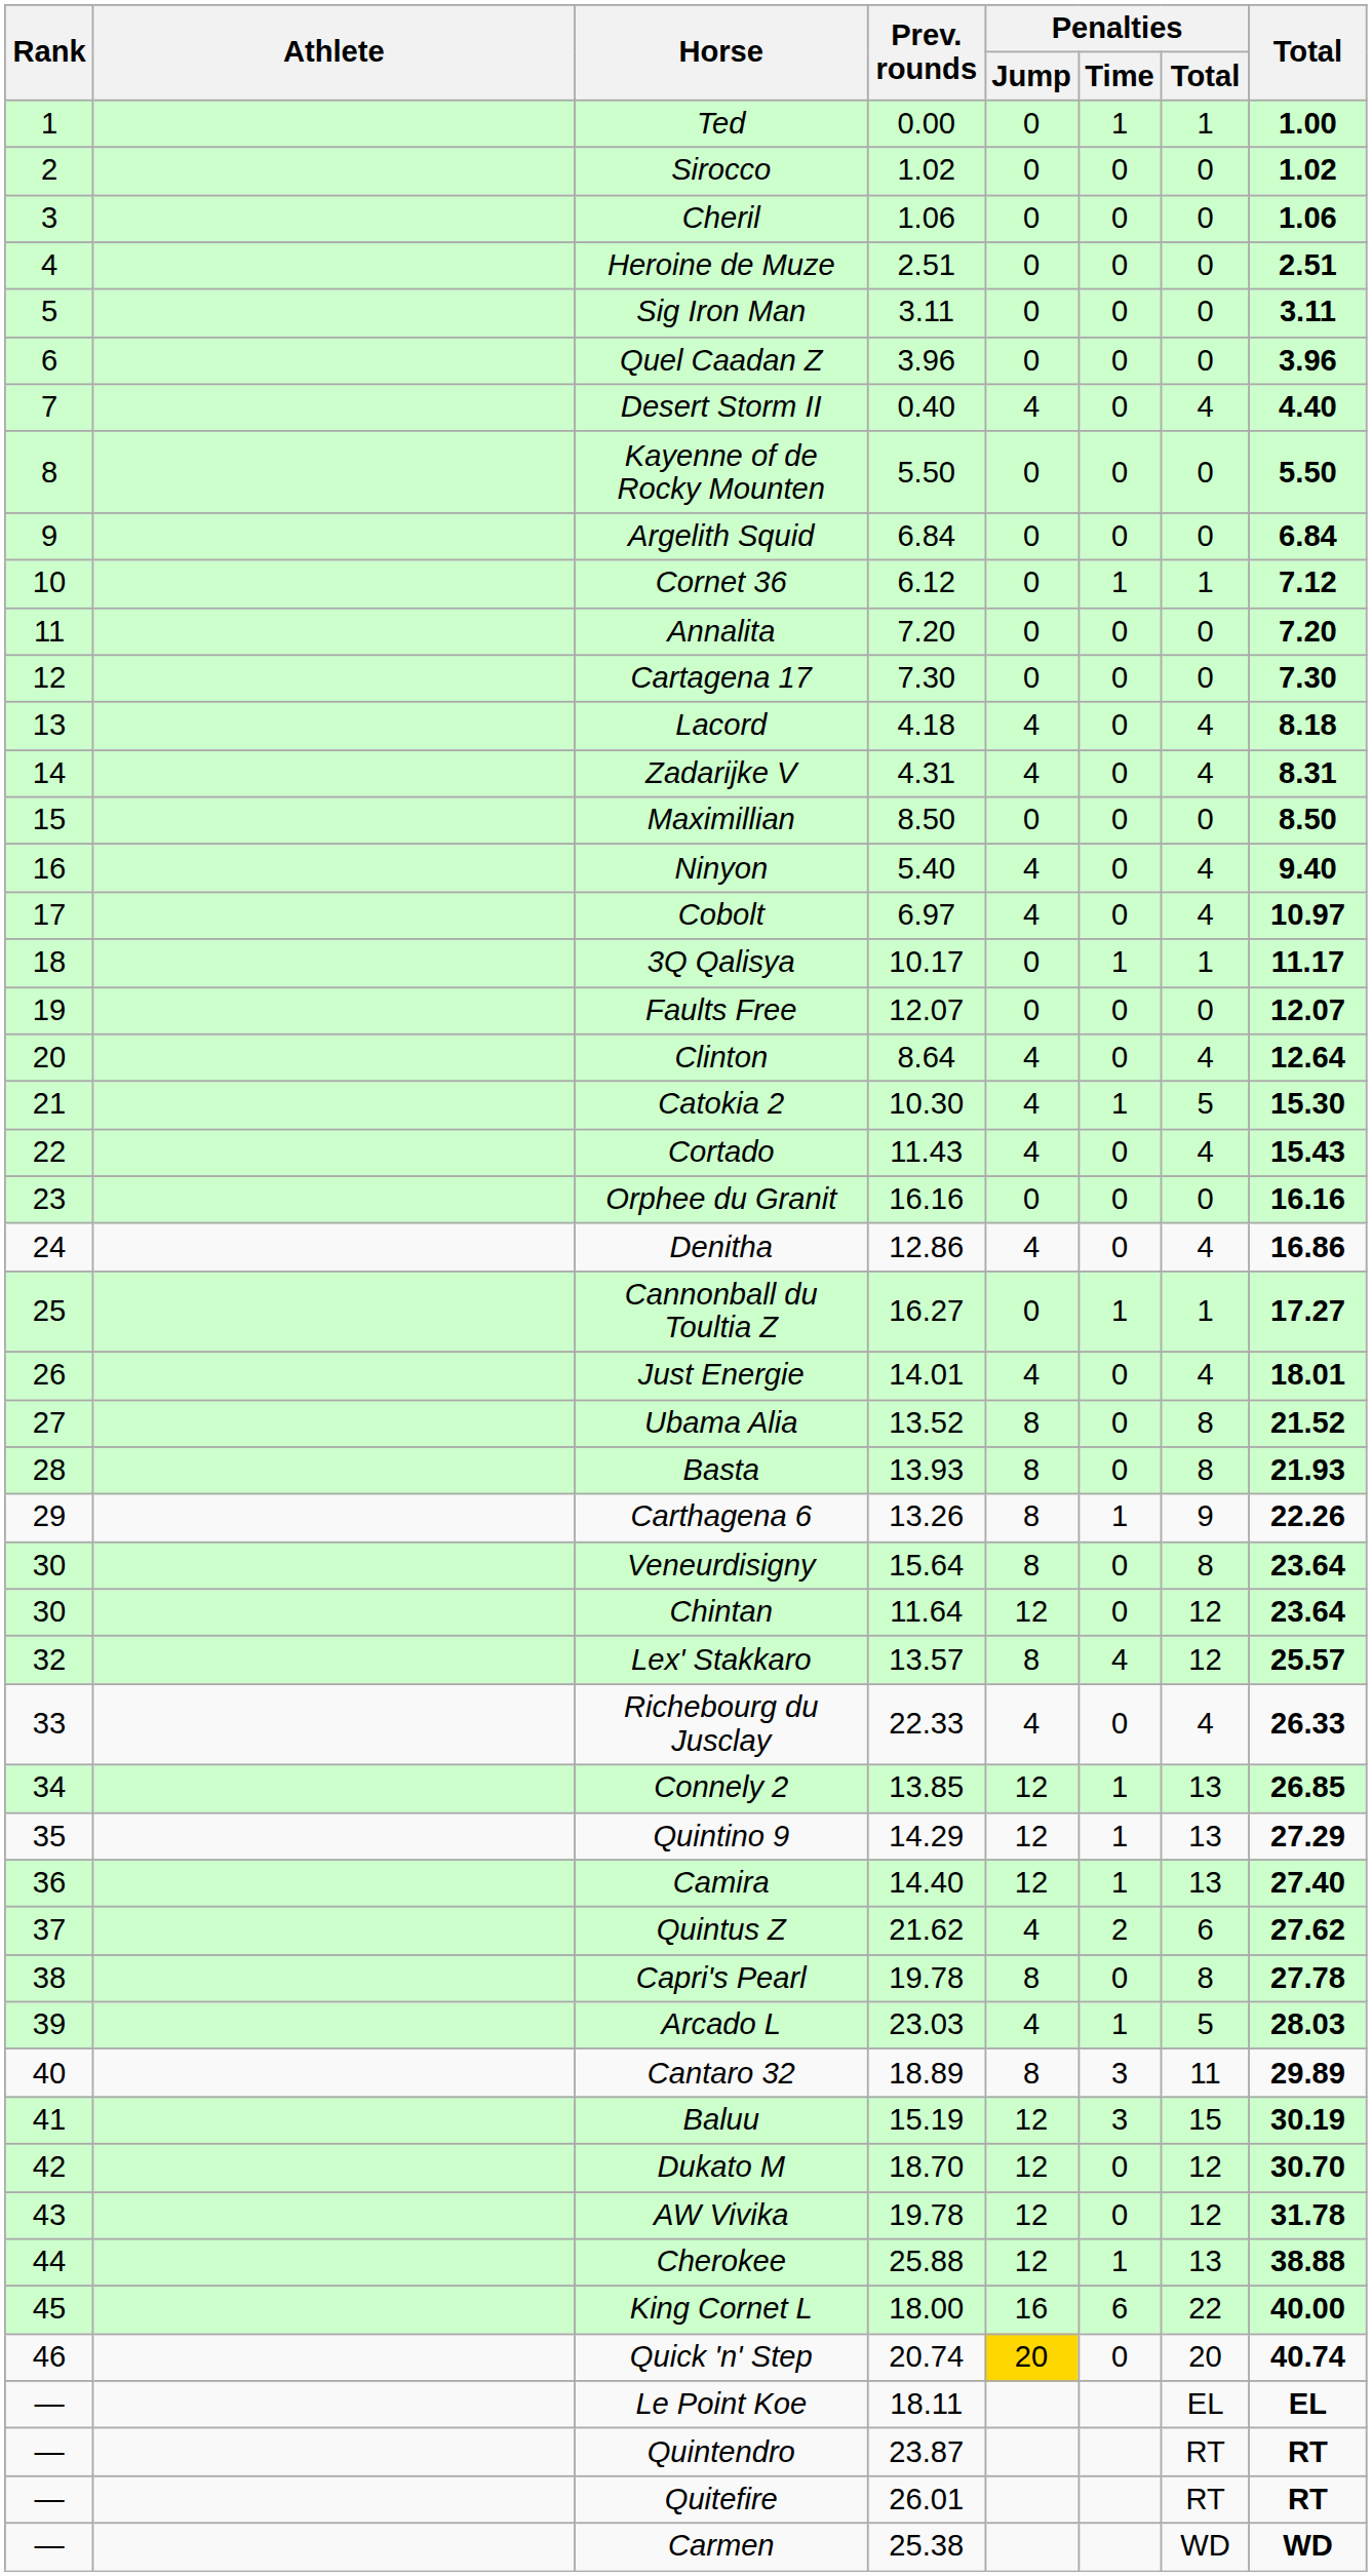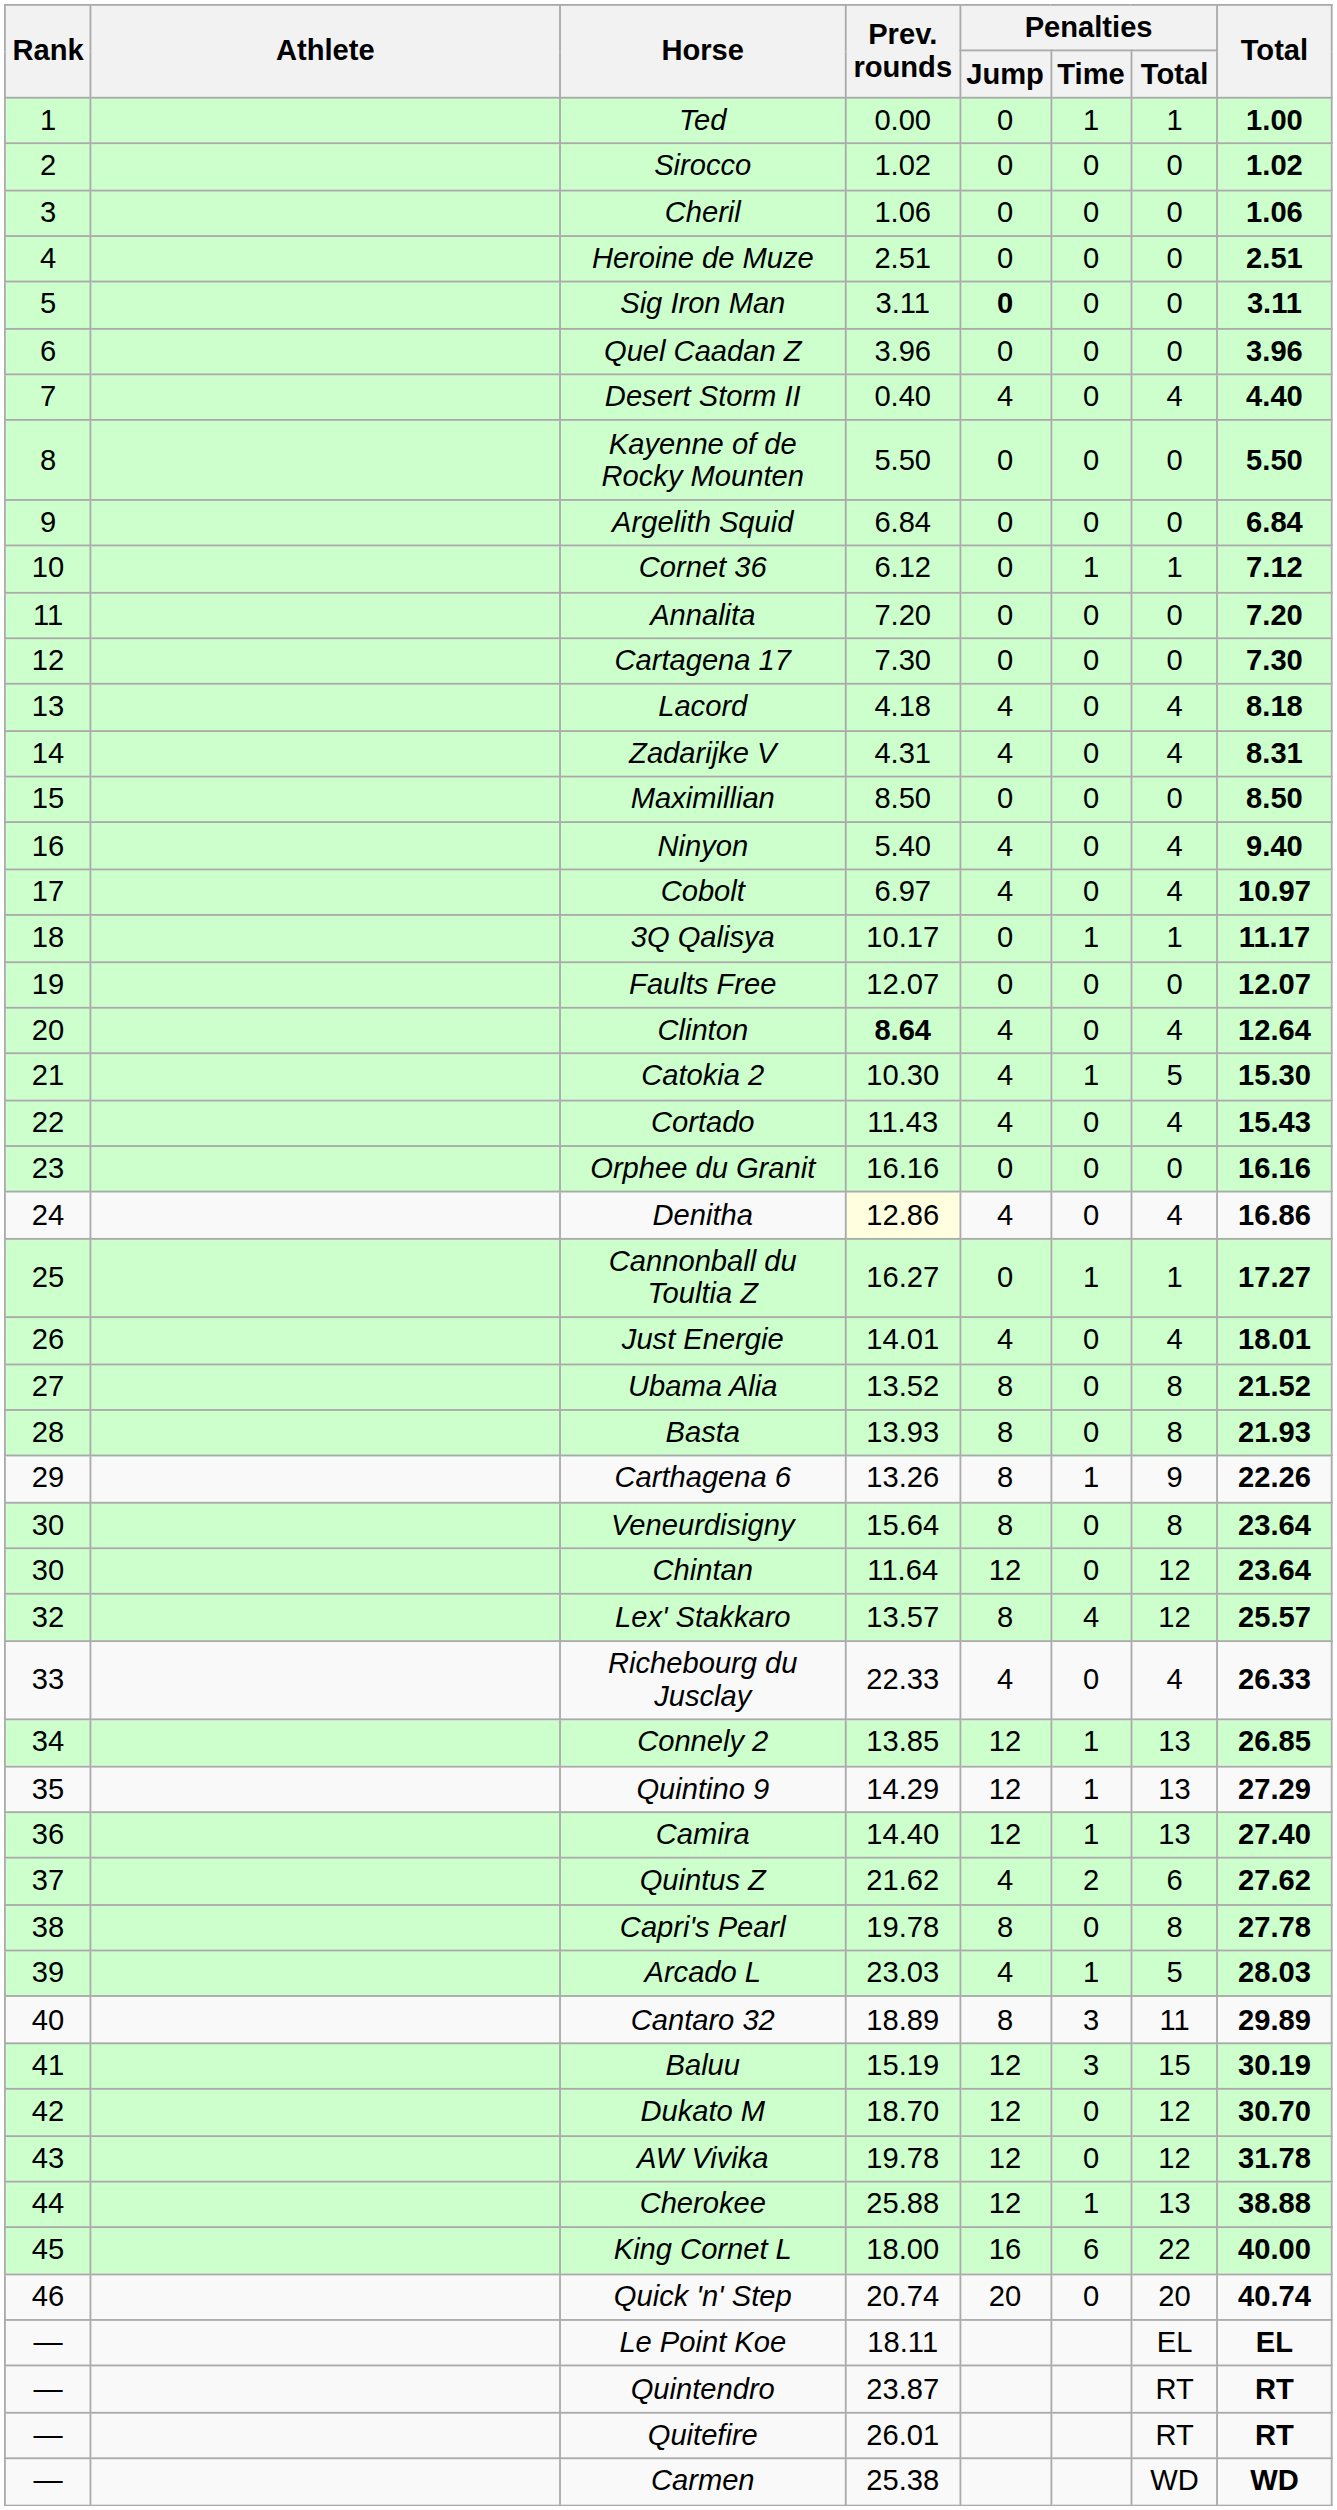Sig Iron Man | Penalties / Jump: normal -> bold
Clinton | Prev. rounds: normal -> bold
Denitha | Prev. rounds: no background -> lightyellow background
Quick 'n' Step | Penalties / Jump: gold background -> no background
